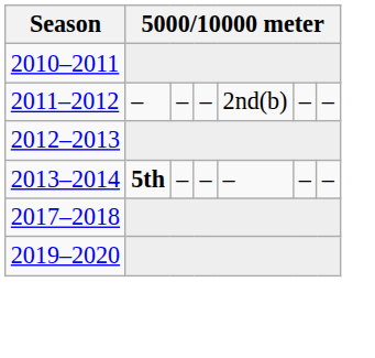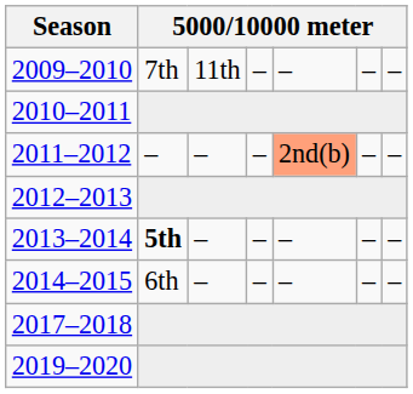+ row: 2009–2010 | 7th | 11th | – | – | – | –
2011–2012 | column 5: no background -> lightsalmon background
+ row: 2014–2015 | 6th | – | – | – | – | –
